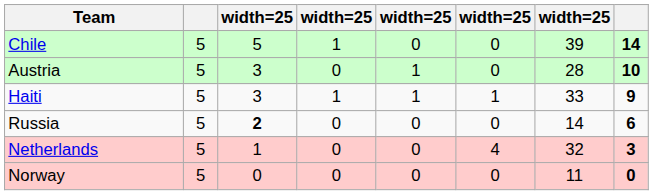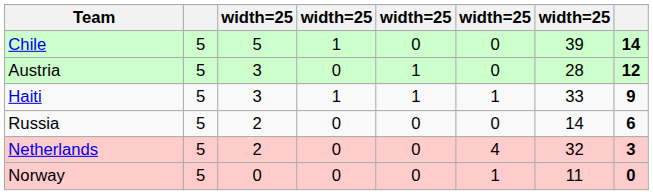Austria | column 8: 10 -> 12
Russia | column 3: bold -> normal
Netherlands | column 3: 1 -> 2
Norway | column 6: 0 -> 1
